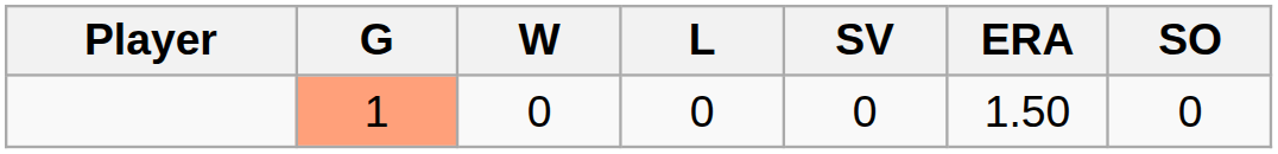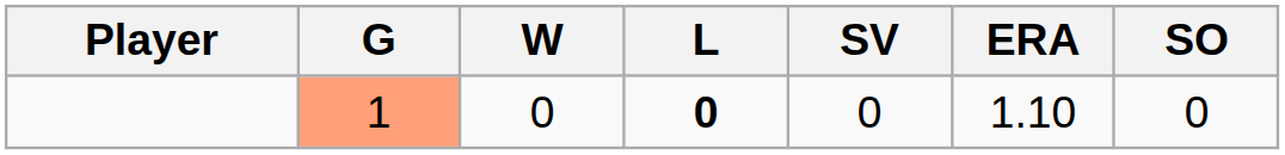row 2 | L: normal -> bold
row 2 | ERA: 1.50 -> 1.10
